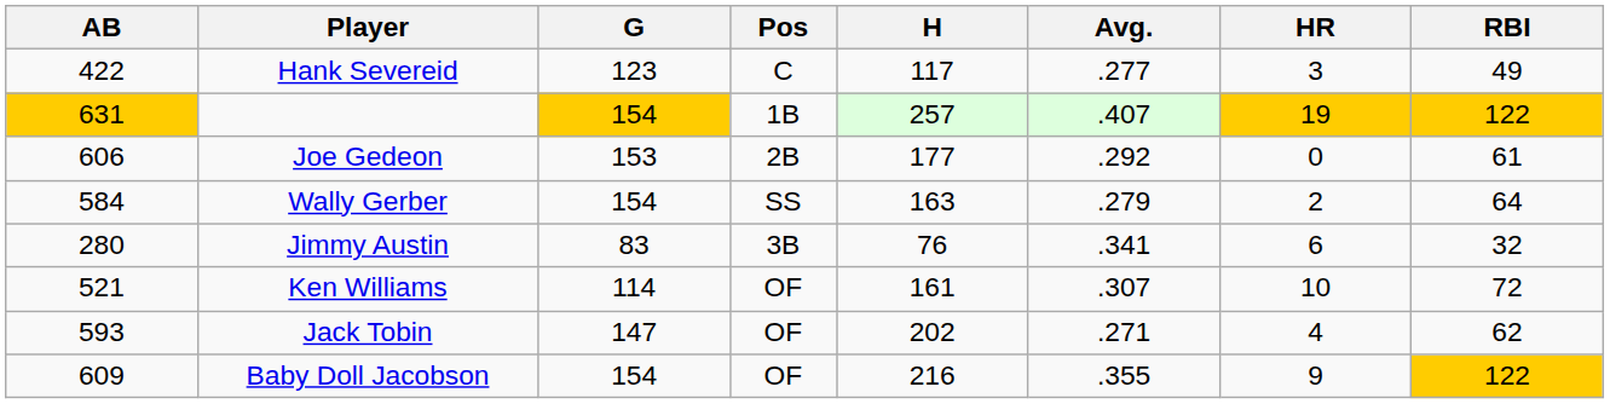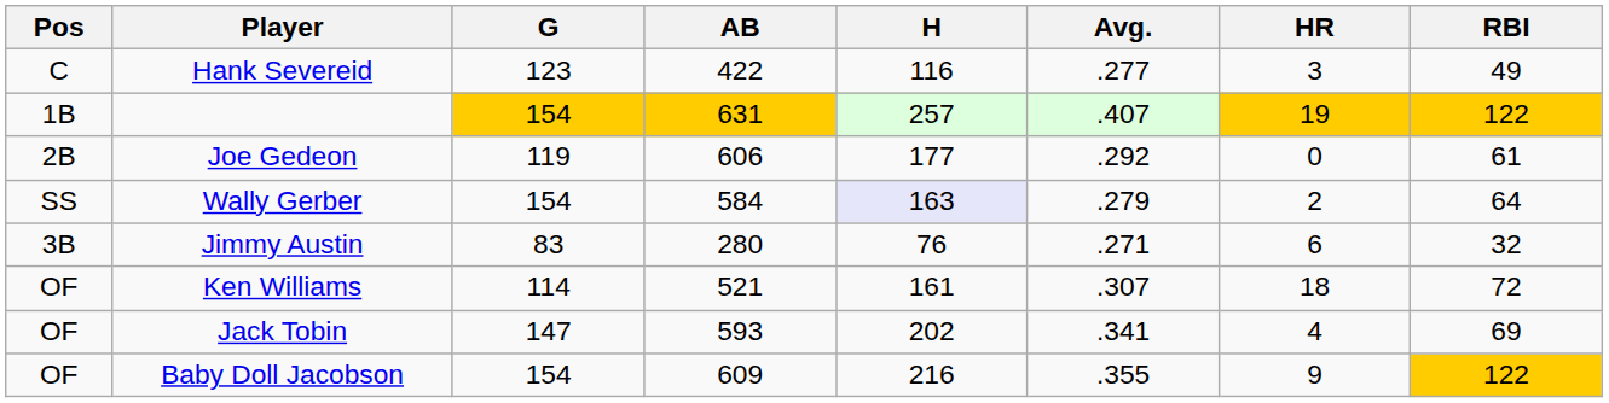columns swapped: Pos <-> AB
Hank Severeid | H: 117 -> 116
Joe Gedeon | G: 153 -> 119
Wally Gerber | H: no background -> lavender background
Jimmy Austin | Avg.: .341 -> .271
Ken Williams | HR: 10 -> 18
Jack Tobin | Avg.: .271 -> .341
Jack Tobin | RBI: 62 -> 69
